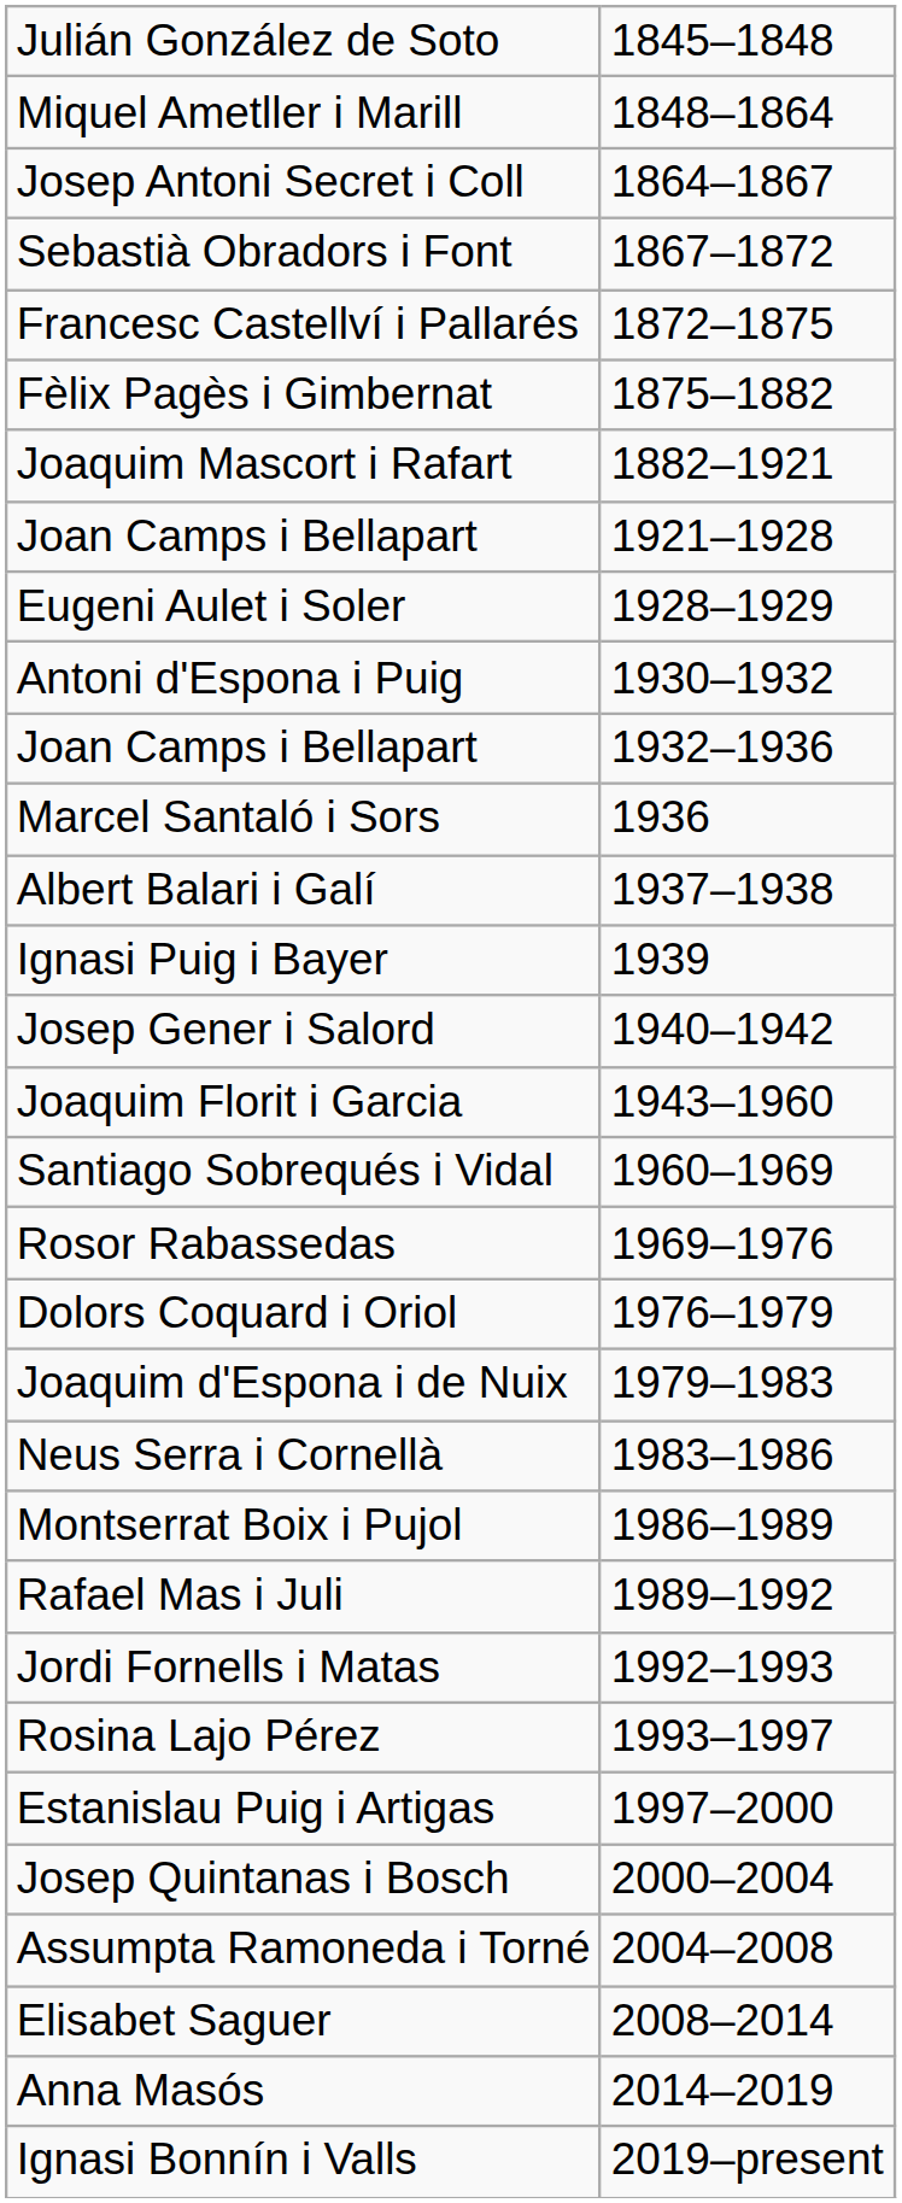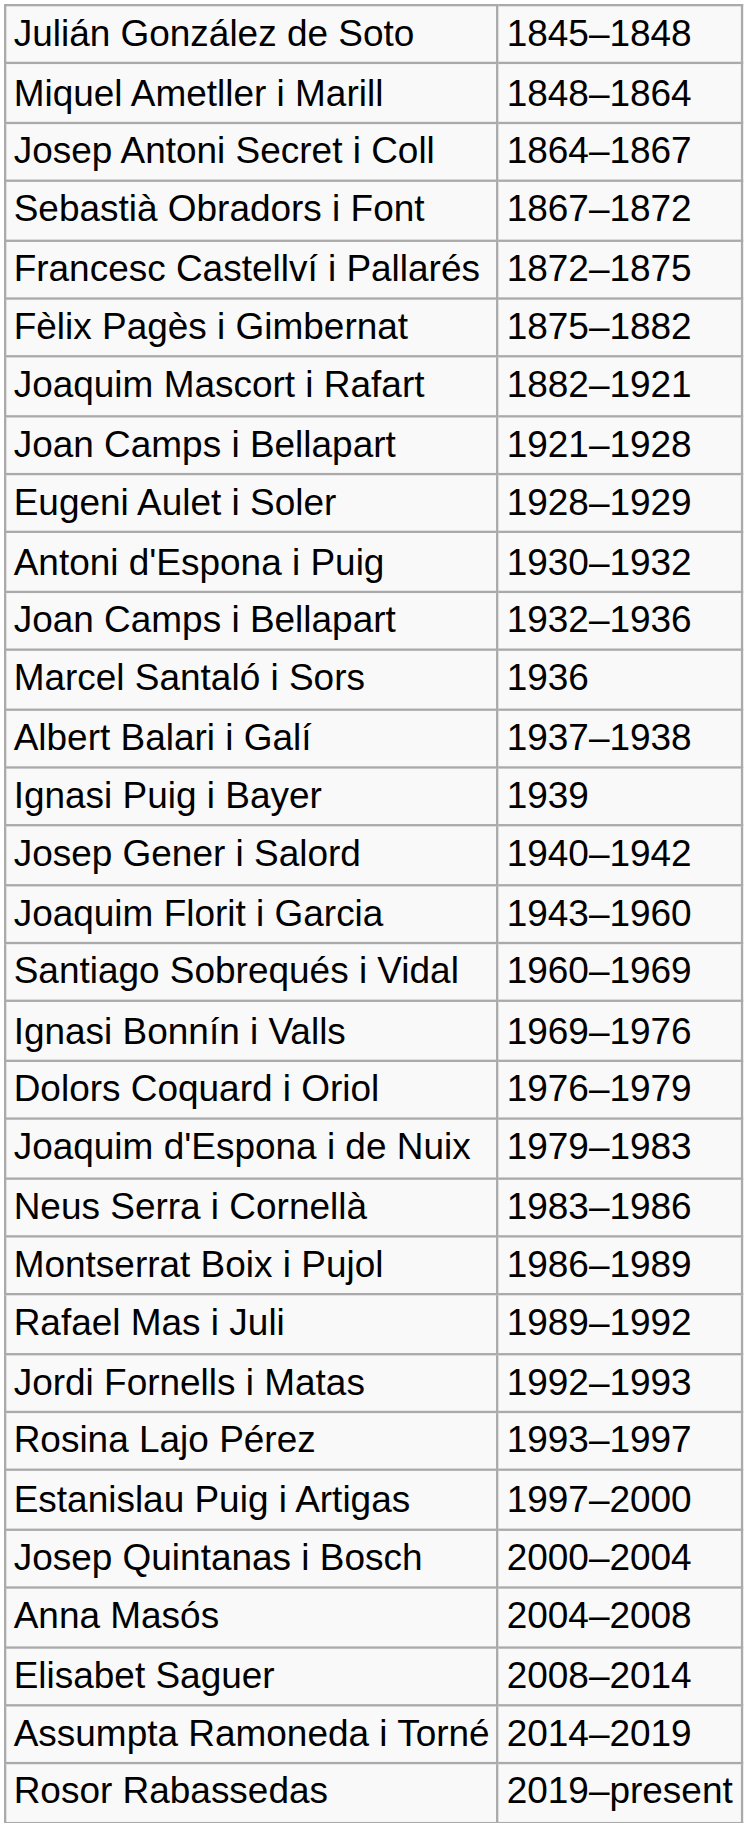row 18 | column 1: Rosor Rabassedas -> Ignasi Bonnín i Valls
row 28 | column 1: Assumpta Ramoneda i Torné -> Anna Masós
row 30 | column 1: Anna Masós -> Assumpta Ramoneda i Torné
row 31 | column 1: Ignasi Bonnín i Valls -> Rosor Rabassedas
